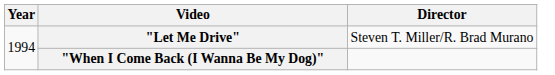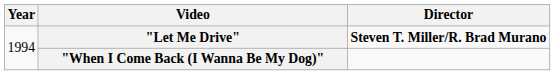"Let Me Drive" | Director: normal -> bold
